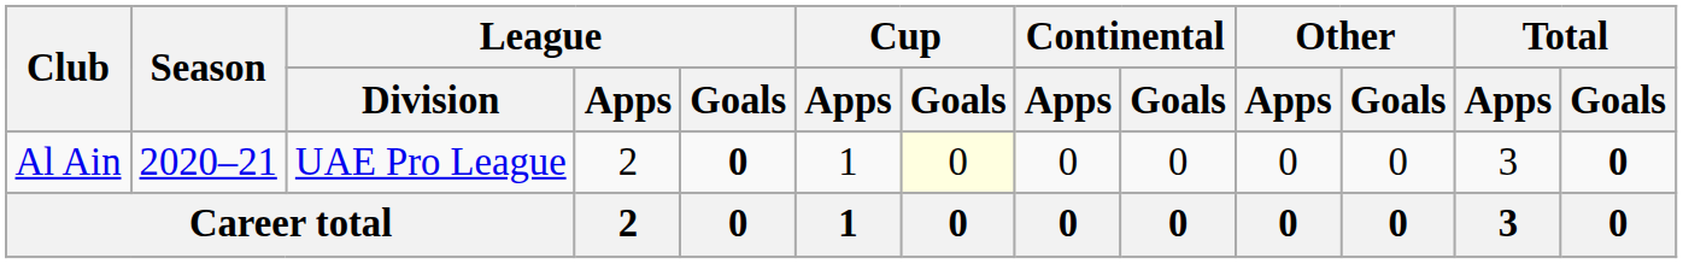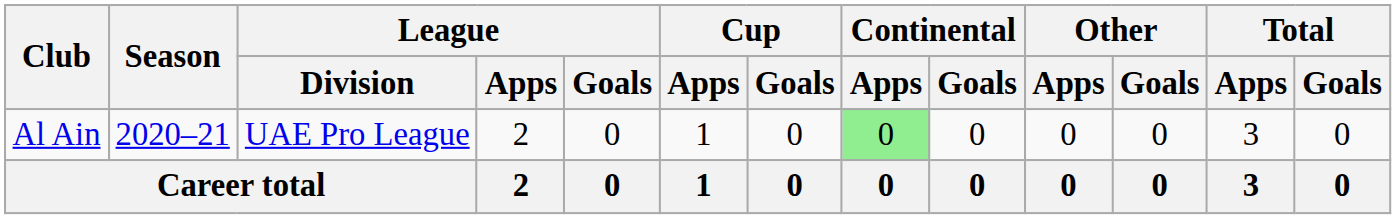Al Ain | League / Goals: bold -> normal
Al Ain | Cup / Goals: lightyellow background -> no background
Al Ain | Continental / Apps: no background -> lightgreen background
Al Ain | Total / Goals: bold -> normal
